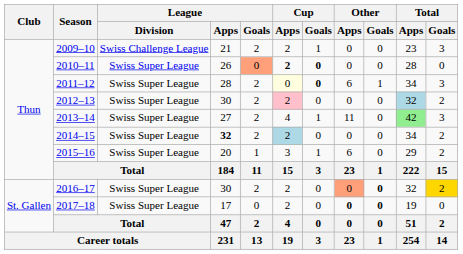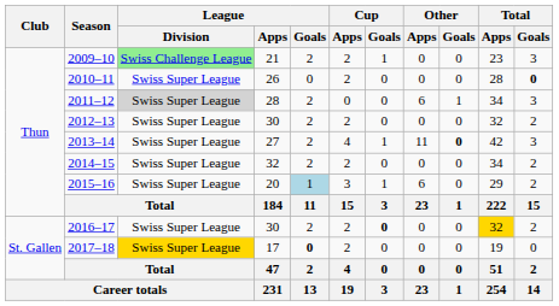2009–10 | League / Division: no background -> lightgreen background
2010–11 | League / Goals: lightsalmon background -> no background
2010–11 | Cup / Apps: bold -> normal
2010–11 | Cup / Goals: bold -> normal
2010–11 | Total / Goals: normal -> bold
2011–12 | League / Division: no background -> lightgrey background
2011–12 | Cup / Apps: lightyellow background -> no background
2011–12 | Cup / Goals: bold -> normal
2012–13 | Cup / Apps: pink background -> no background
2012–13 | Total / Apps: lightblue background -> no background
2013–14 | Other / Goals: normal -> bold
2013–14 | Total / Apps: lightgreen background -> no background
2014–15 | League / Apps: bold -> normal
2014–15 | Cup / Apps: lightblue background -> no background
2015–16 | League / Goals: no background -> lightblue background
2016–17 | Cup / Goals: normal -> bold
2016–17 | Other / Apps: lightsalmon background -> no background
2016–17 | Other / Goals: bold -> normal
2016–17 | Total / Apps: no background -> gold background
2016–17 | Total / Goals: gold background -> no background
2017–18 | League / Division: no background -> gold background
2017–18 | League / Goals: normal -> bold
2017–18 | Other / Apps: bold -> normal
2017–18 | Other / Goals: bold -> normal
